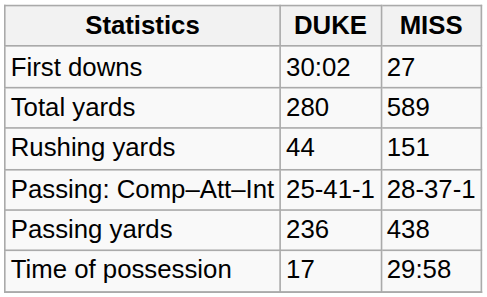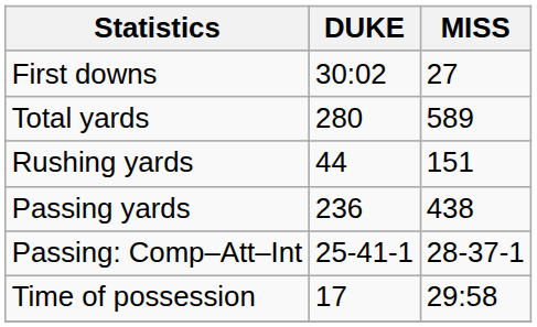rows swapped: Passing yards <-> Passing: Comp–Att–Int
